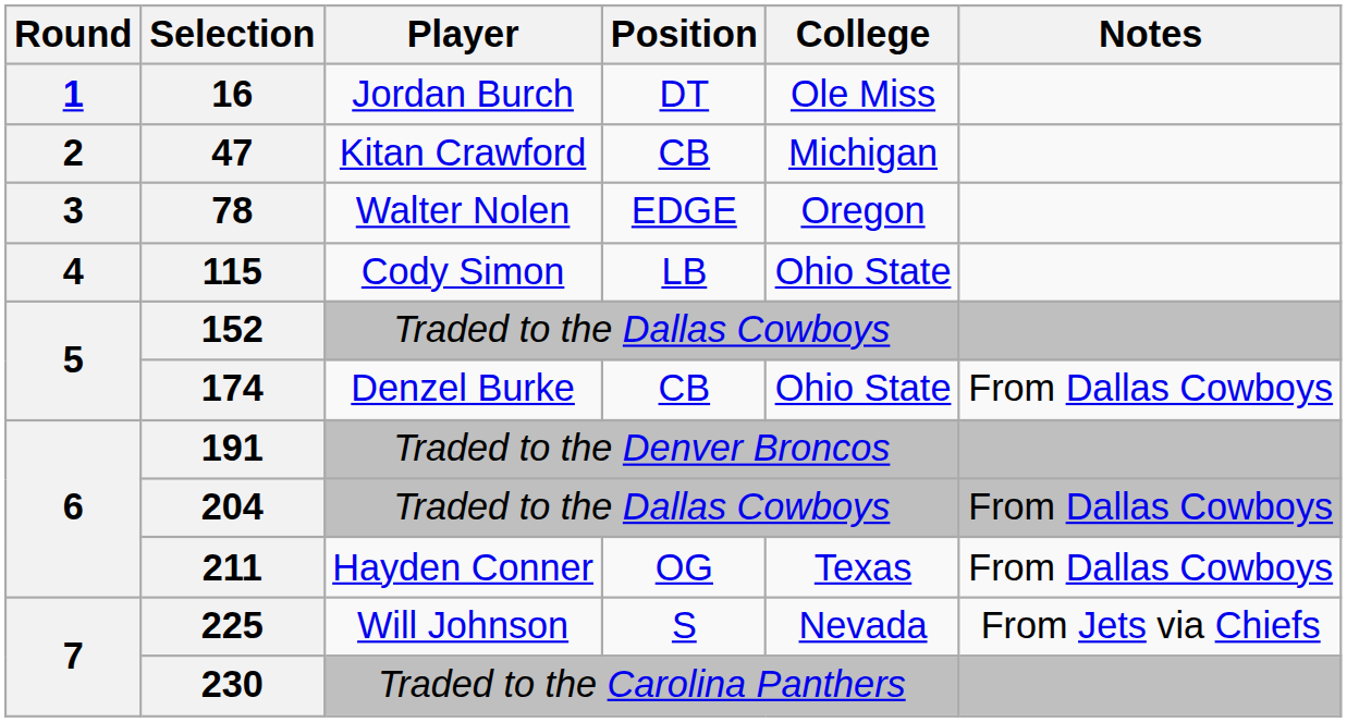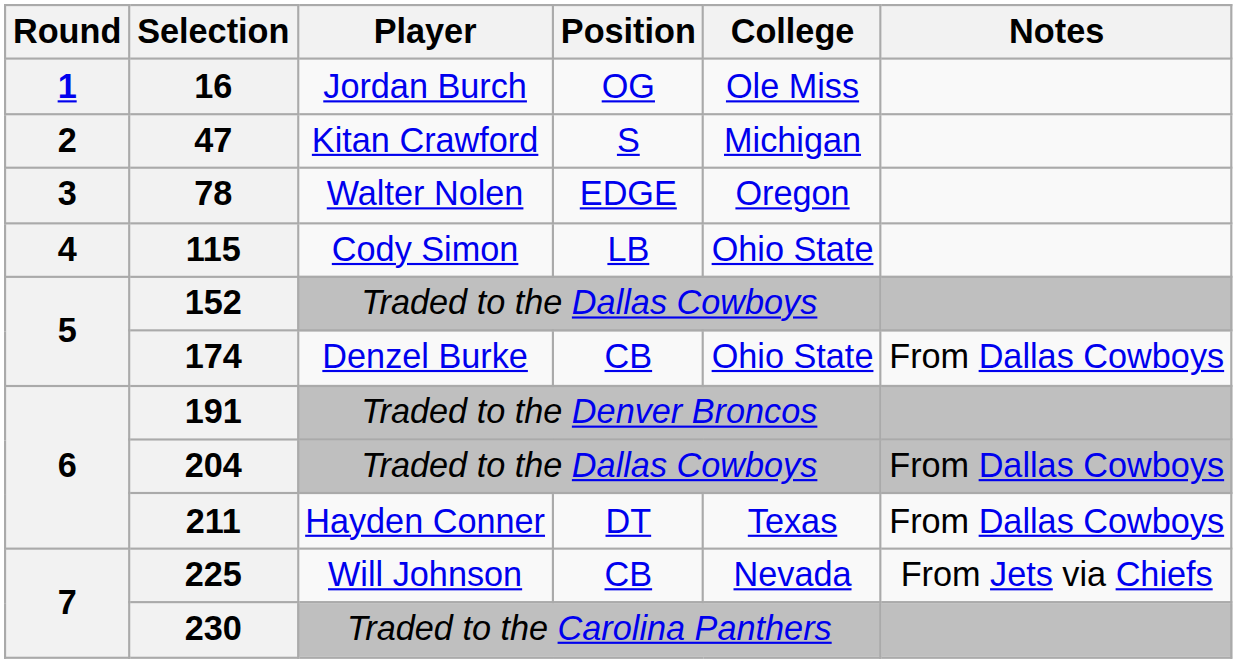16 | Position: DT -> OG
47 | Position: CB -> S
211 | Position: OG -> DT
225 | Position: S -> CB
